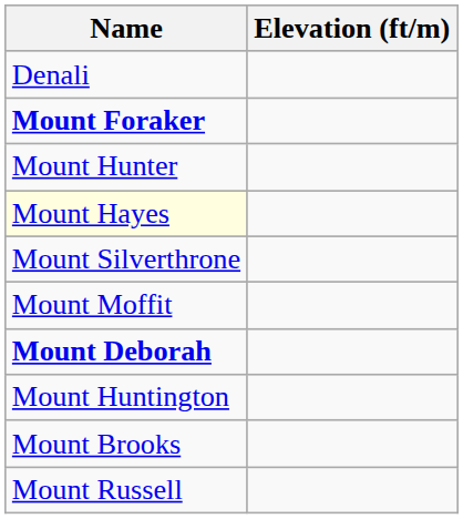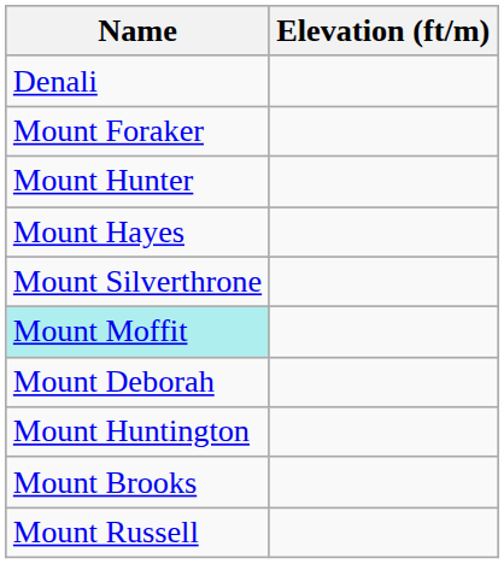Mount Foraker | Name: bold -> normal
Mount Hayes | Name: lightyellow background -> no background
Mount Moffit | Name: no background -> paleturquoise background
Mount Deborah | Name: bold -> normal
